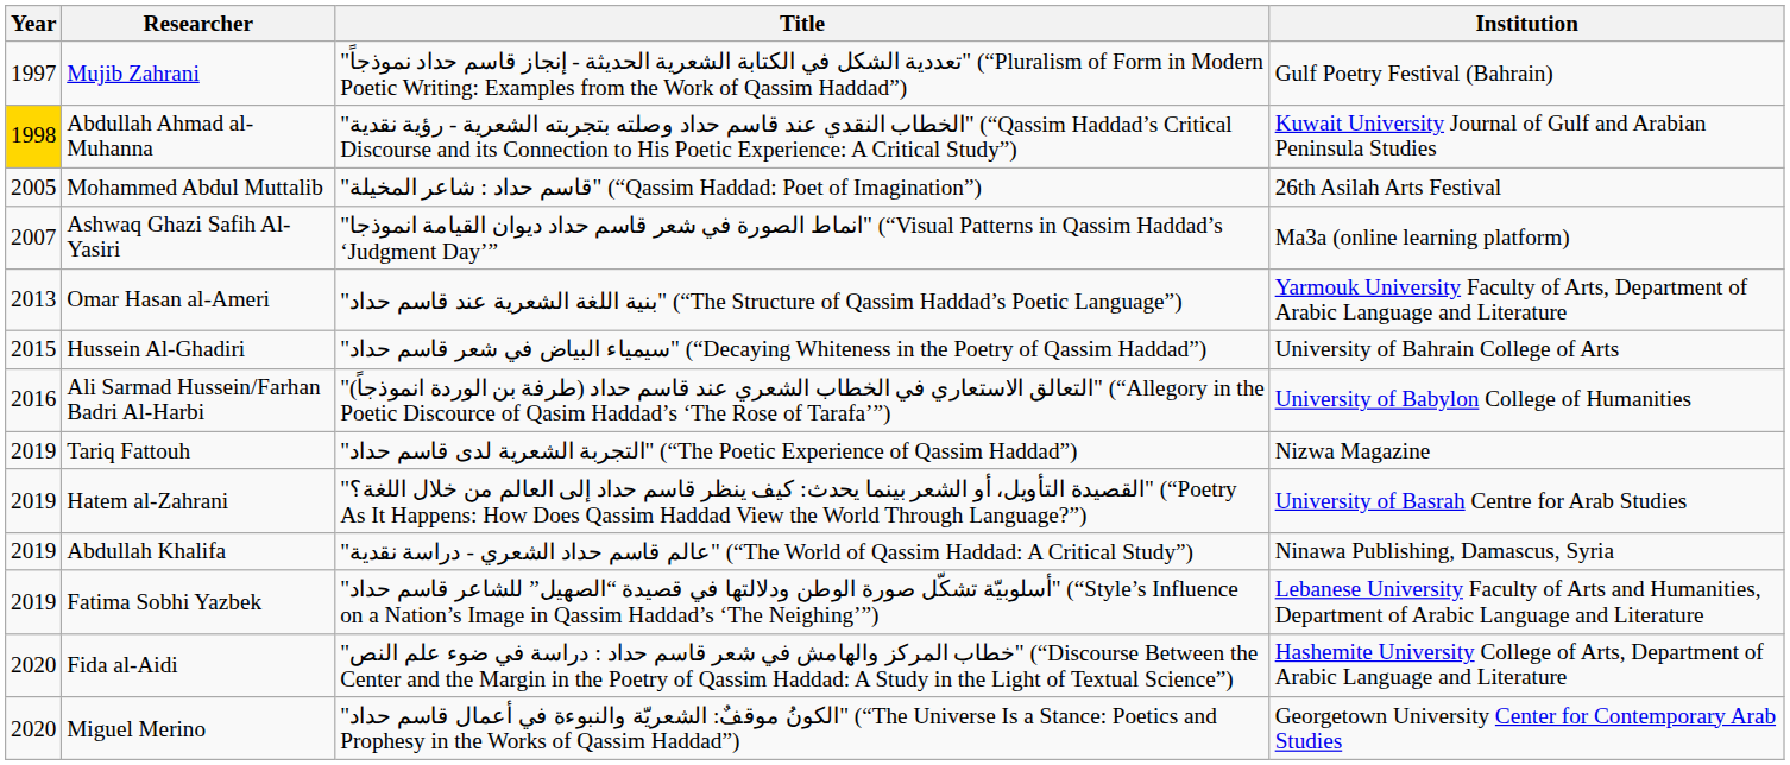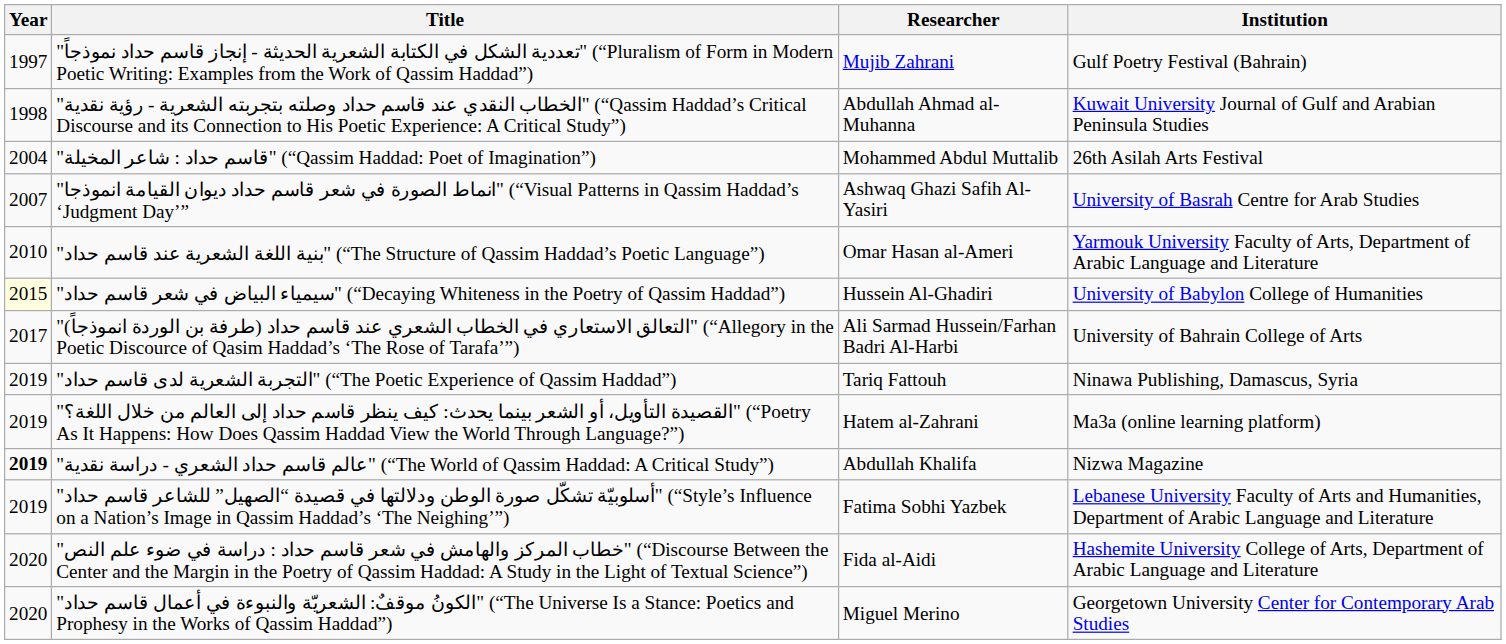columns swapped: Title <-> Researcher
row 3 | Year: gold background -> no background
row 4 | Year: 2005 -> 2004
row 5 | Institution: Ma3a (online learning platform) -> University of Basrah Centre for Arab Studies
row 6 | Year: 2013 -> 2010
row 7 | Year: no background -> lightyellow background
row 7 | Institution: University of Bahrain College of Arts -> University of Babylon College of Humanities
row 8 | Year: 2016 -> 2017
row 8 | Institution: University of Babylon College of Humanities -> University of Bahrain College of Arts
row 9 | Institution: Nizwa Magazine -> Ninawa Publishing, Damascus, Syria
row 10 | Institution: University of Basrah Centre for Arab Studies -> Ma3a (online learning platform)
row 11 | Year: normal -> bold
row 11 | Institution: Ninawa Publishing, Damascus, Syria -> Nizwa Magazine
